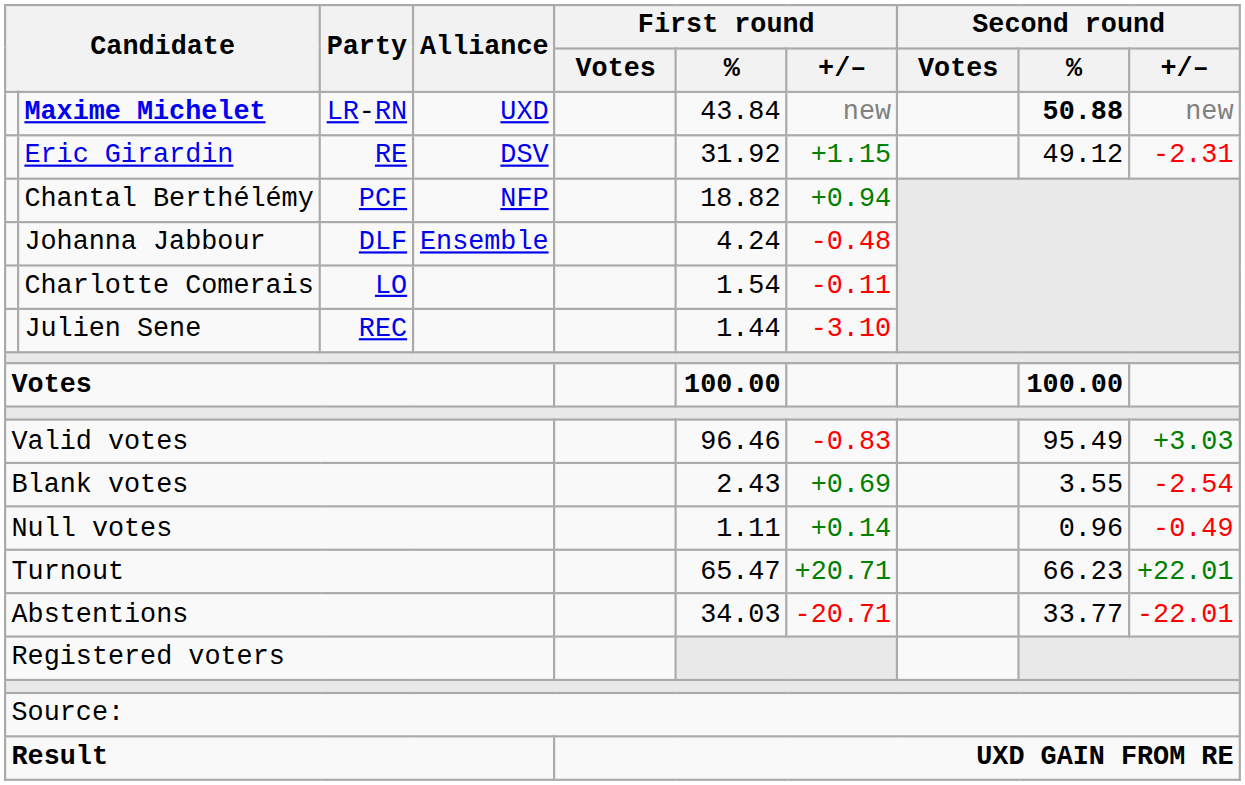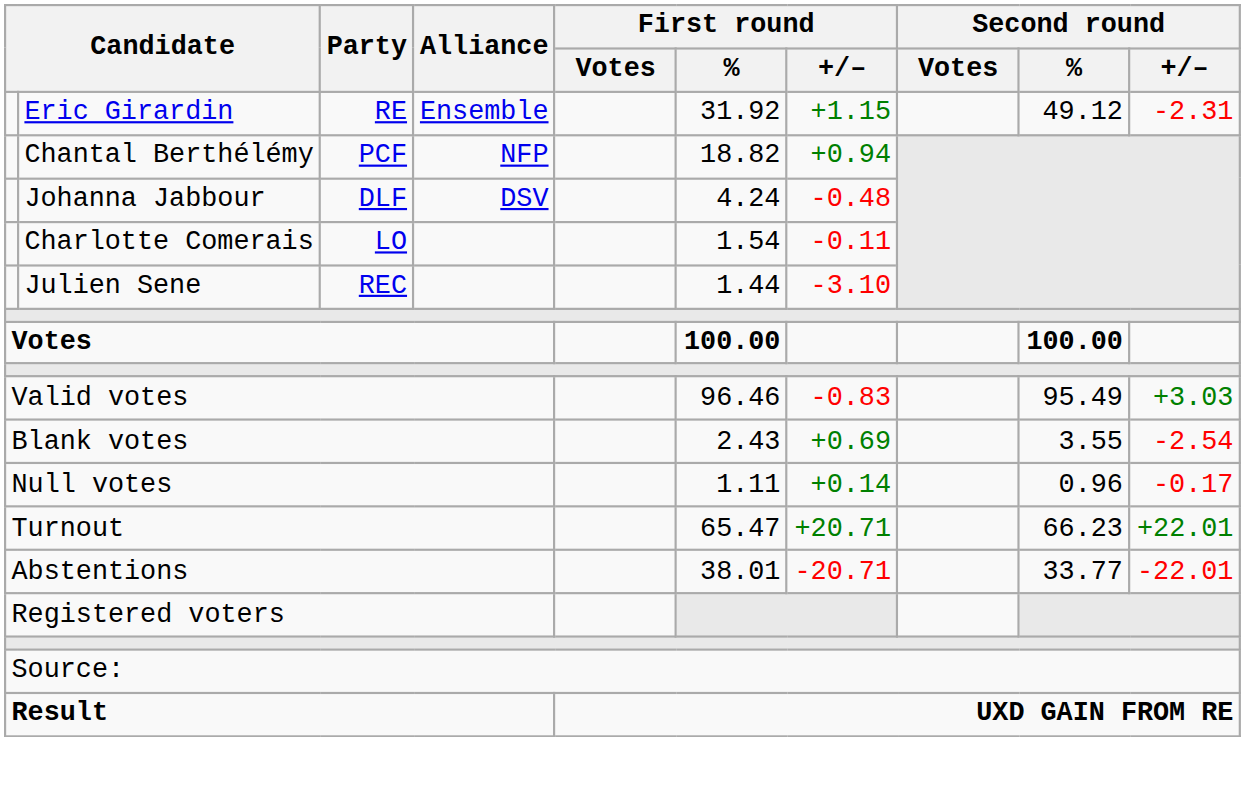- row: Maxime Michelet | LR-RN | UXD | 43.84 | new | 50.88 | new
Eric Girardin | Alliance: DSV -> Ensemble
Johanna Jabbour | Alliance: Ensemble -> DSV
Null votes | Second round / +/–: -0.49 -> -0.17
Abstentions | First round / %: 34.03 -> 38.01
